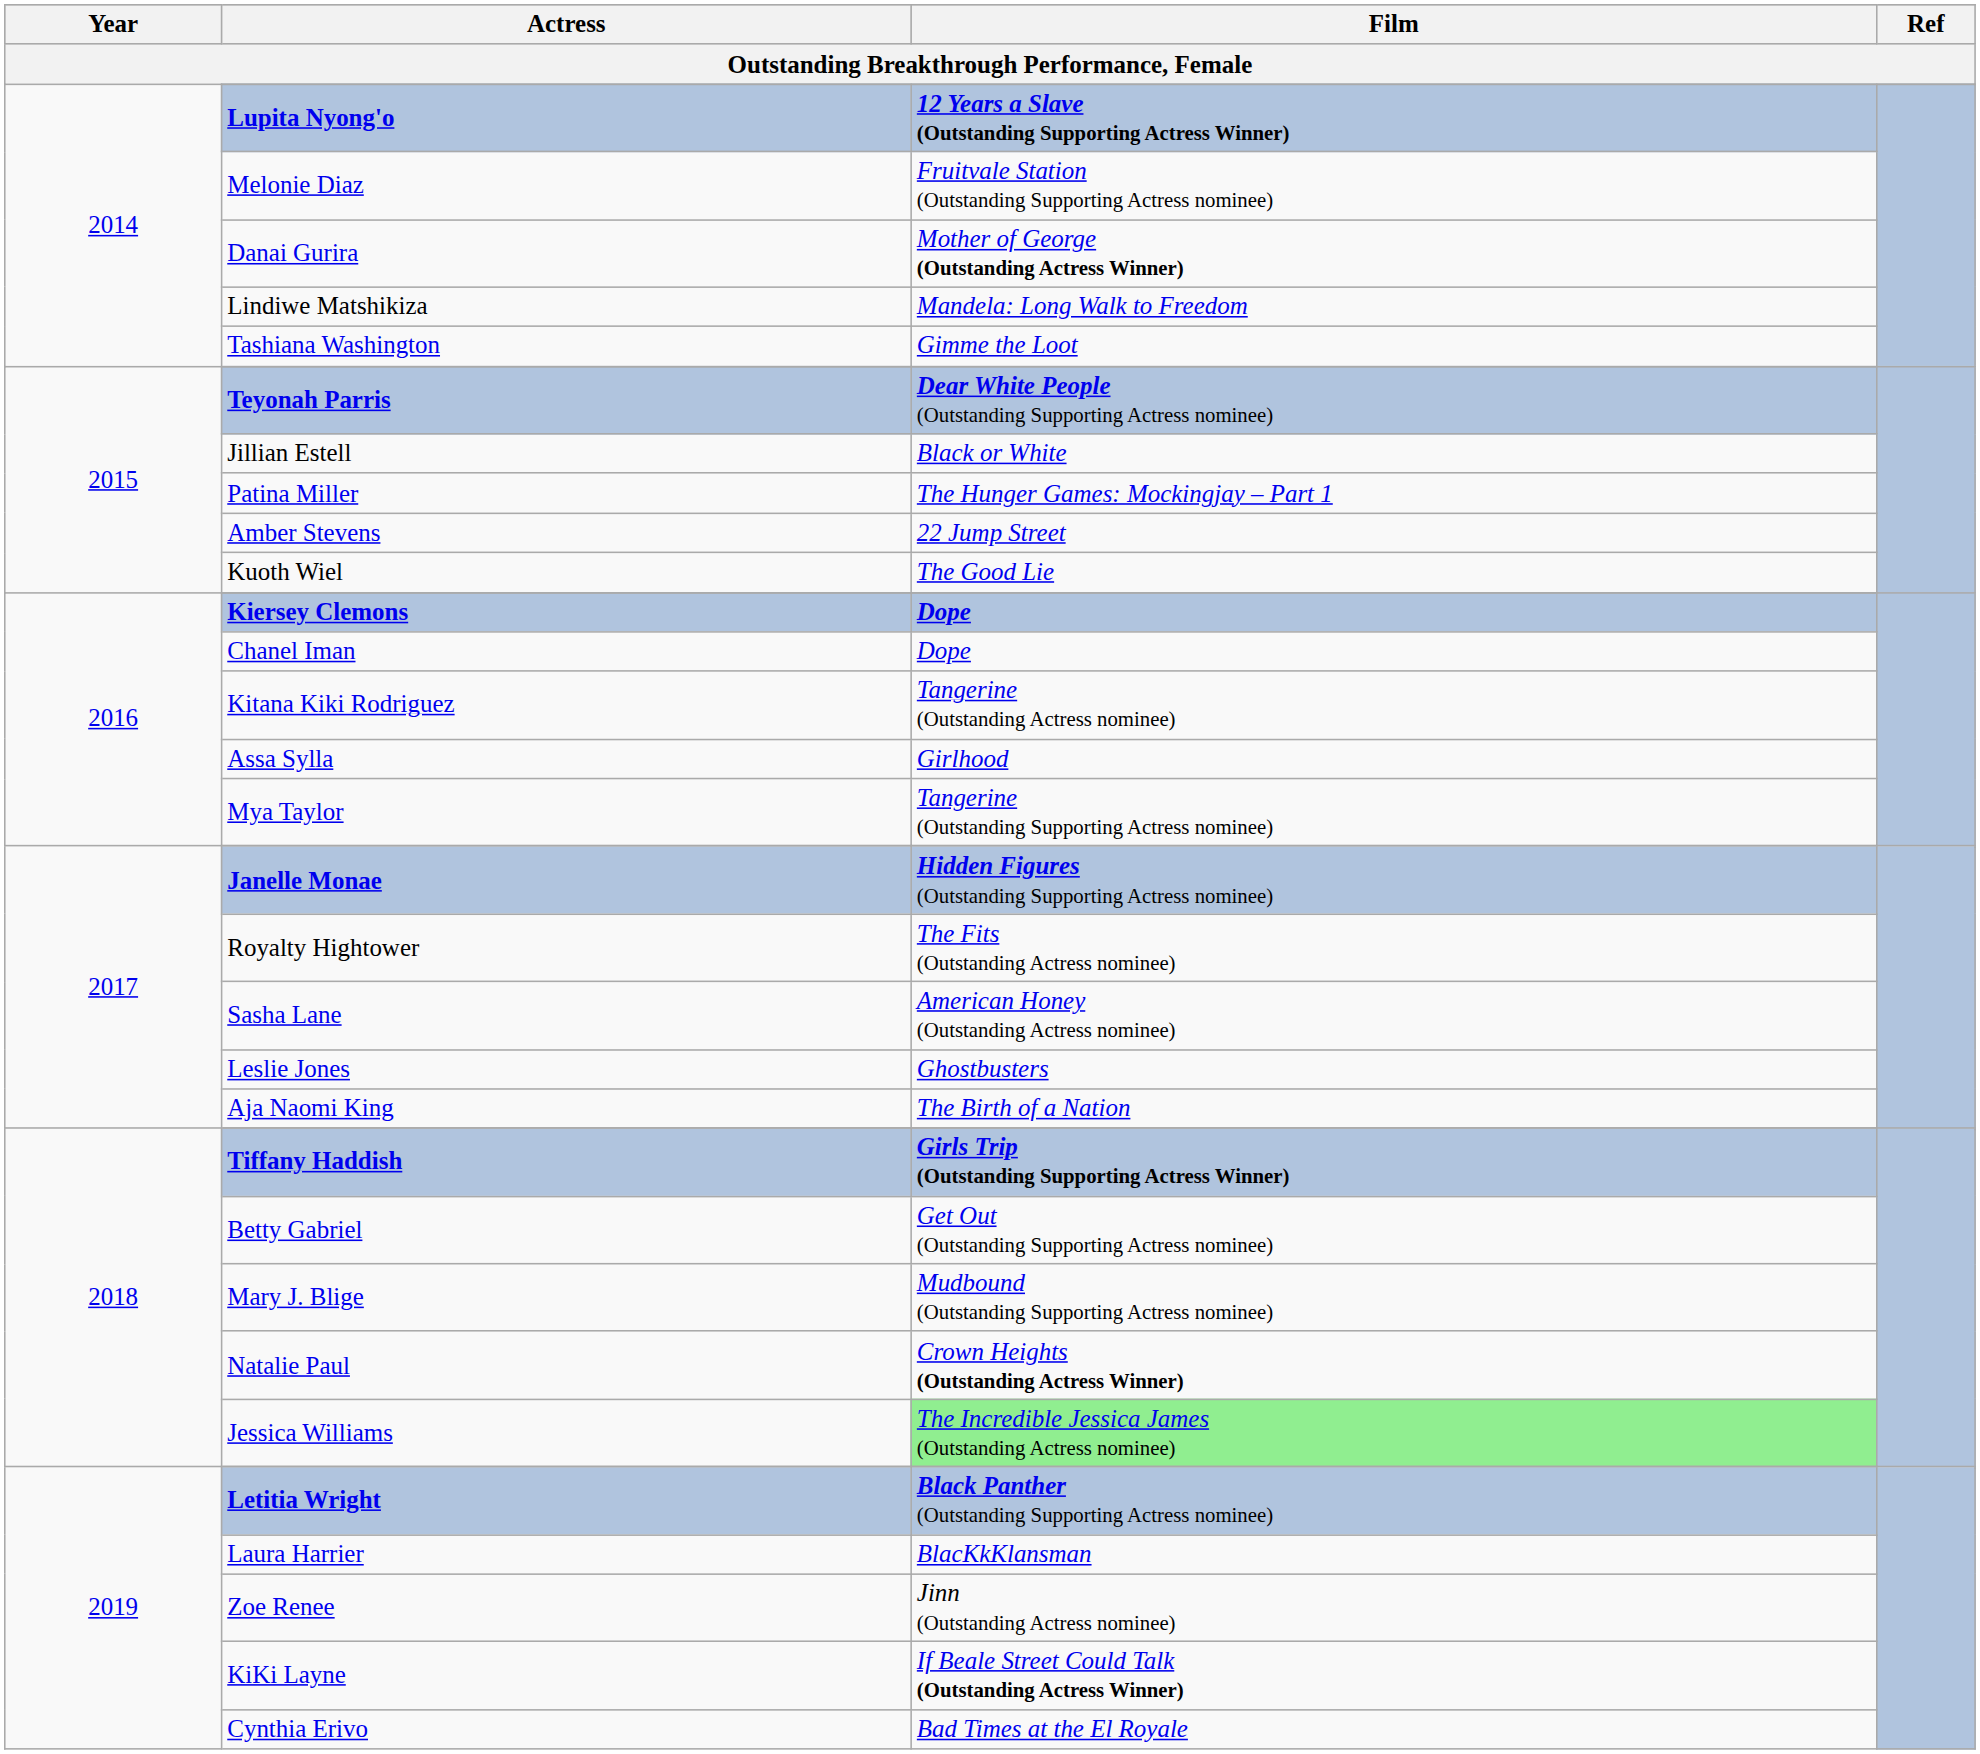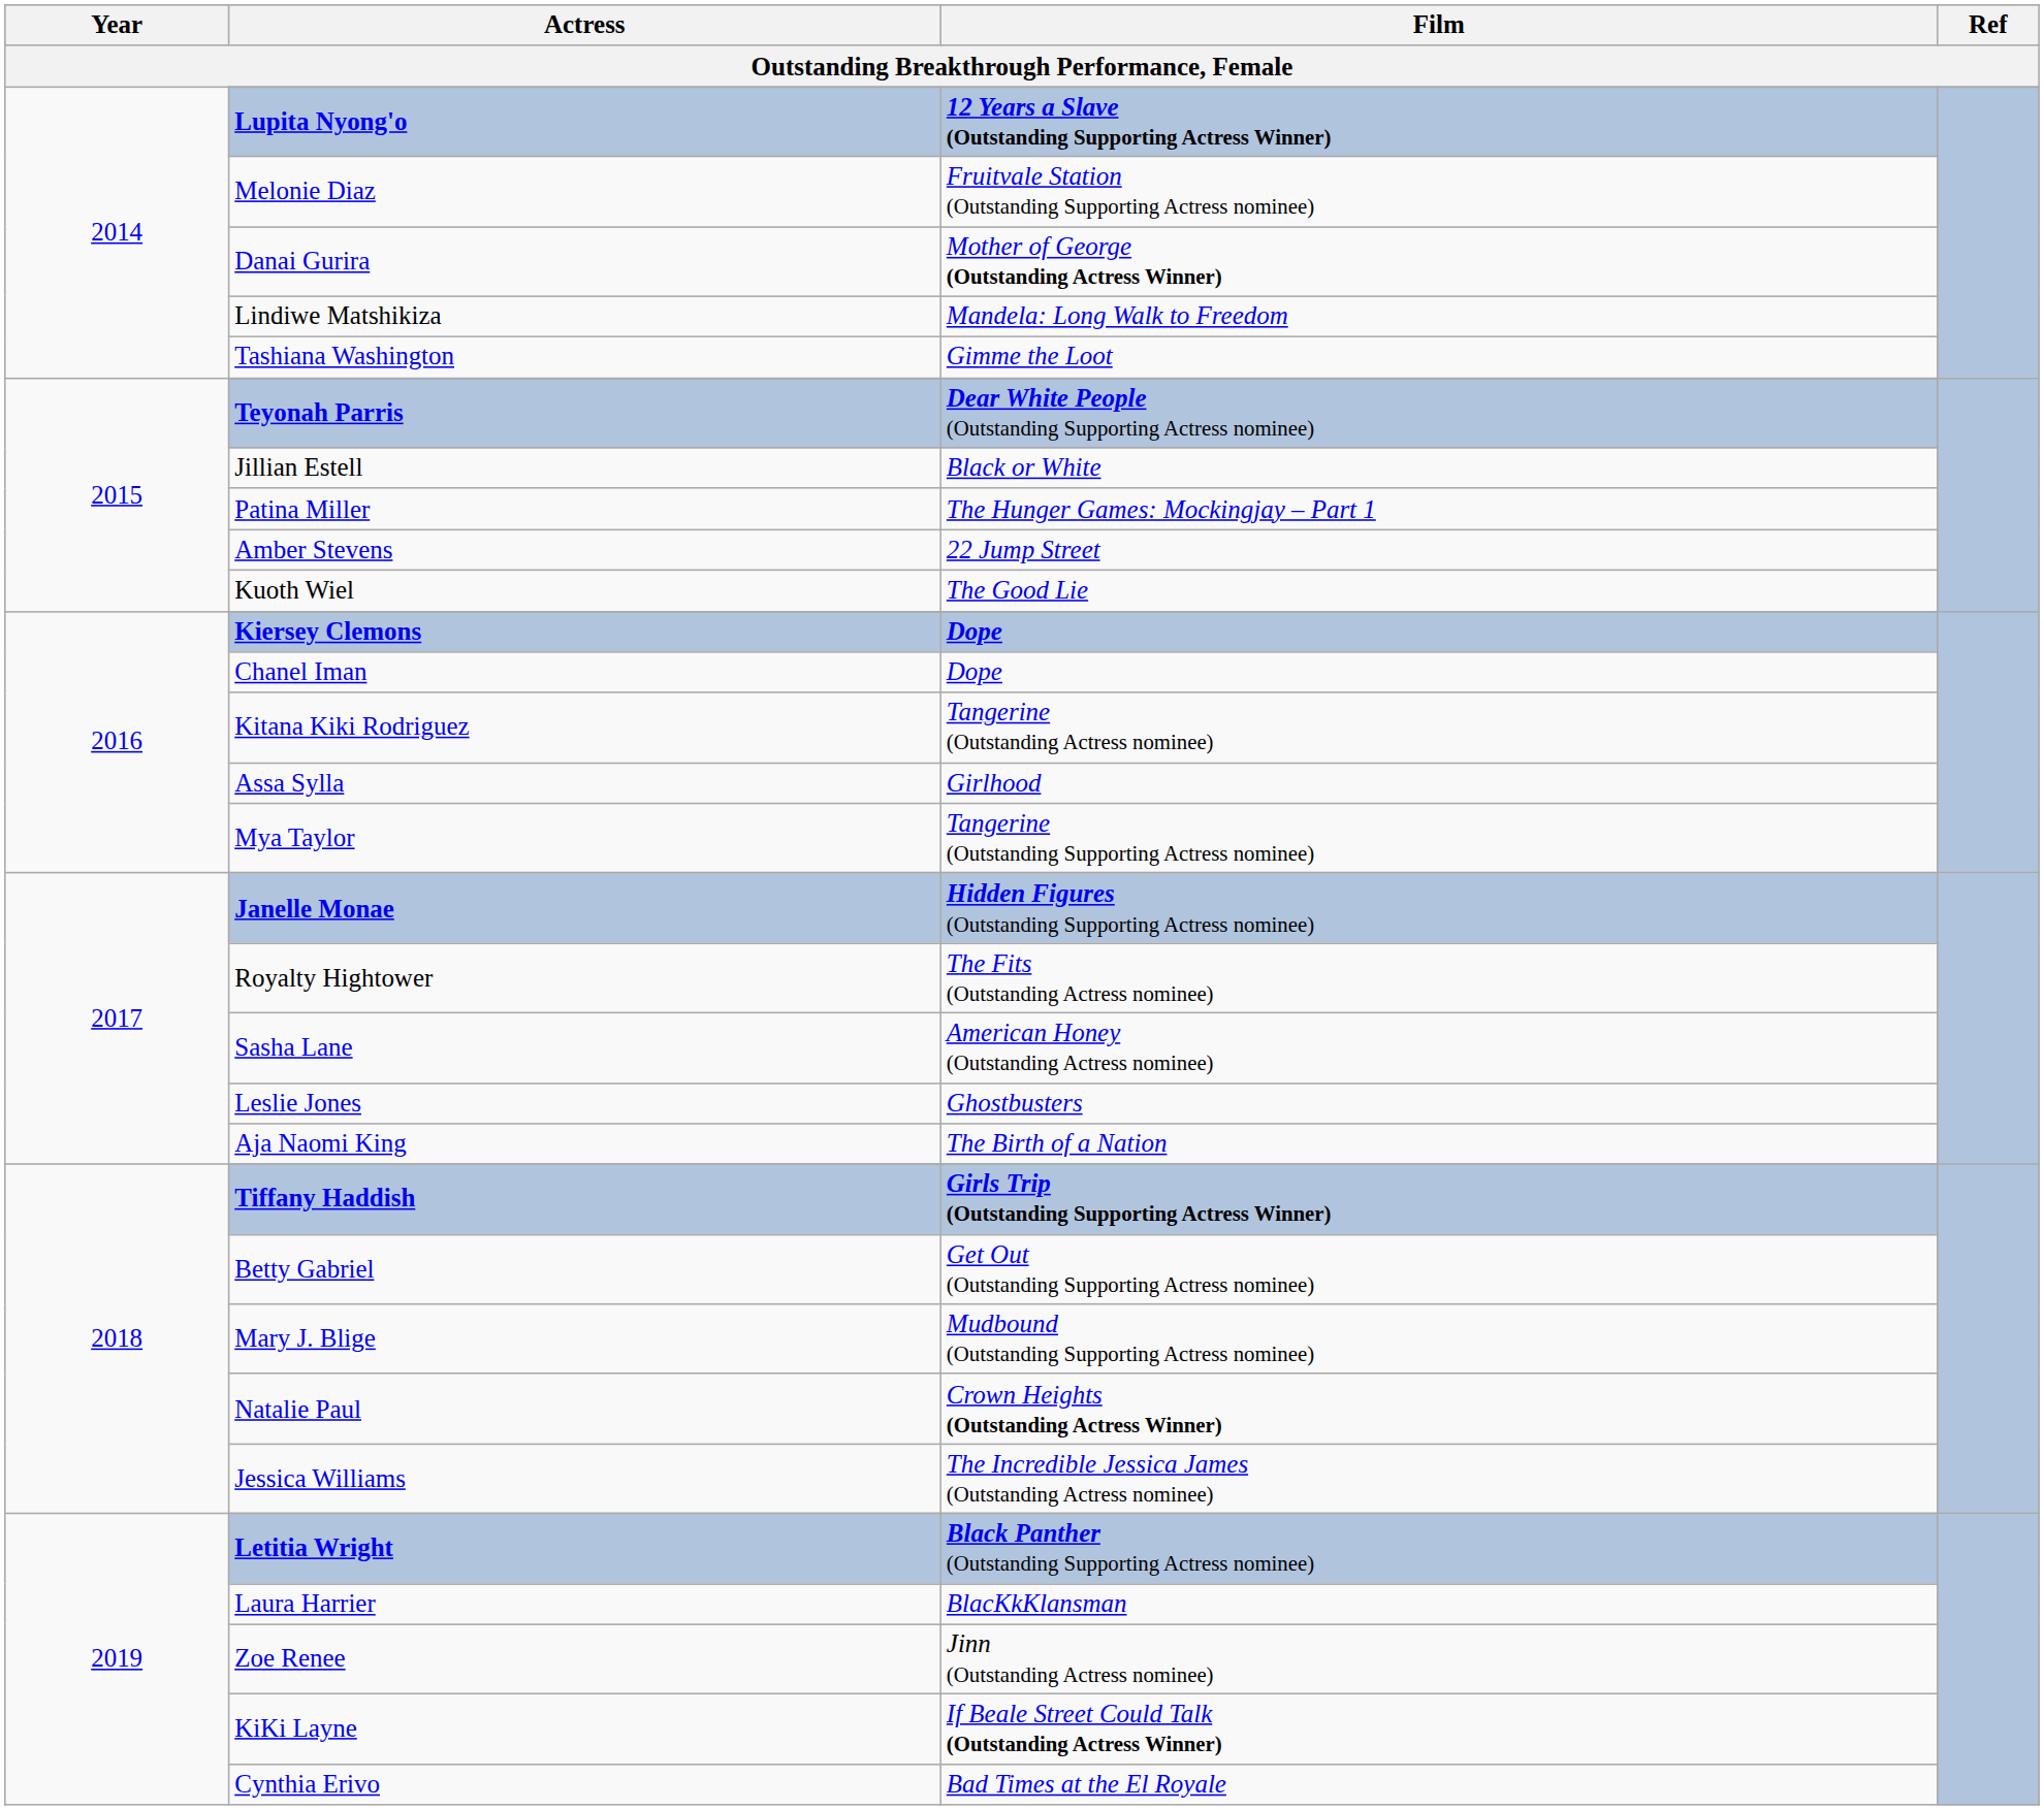Jessica Williams | Film: lightgreen background -> no background
